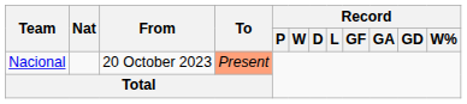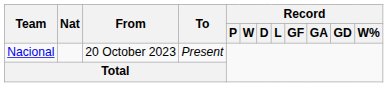Nacional | To: lightsalmon background -> no background
